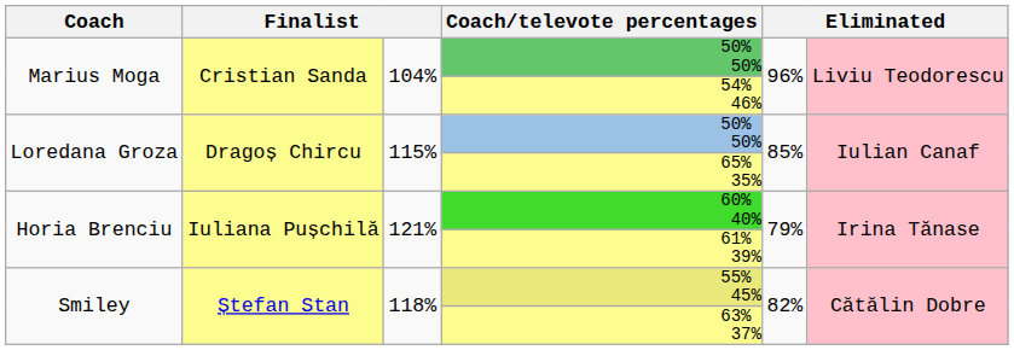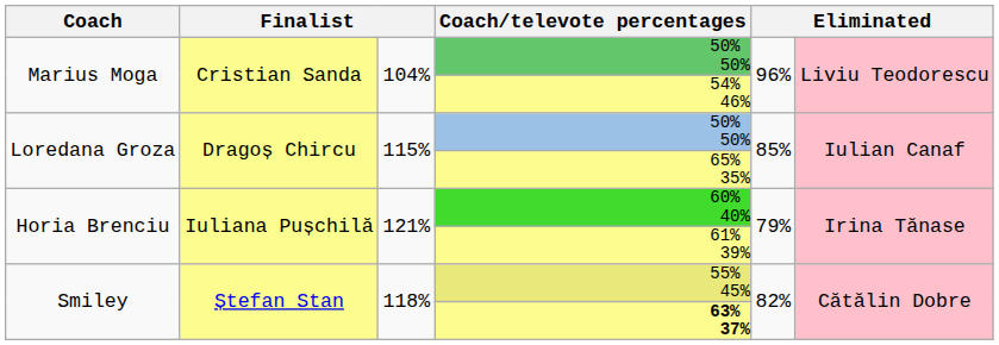63% 37% | Coach/televote percentages: normal -> bold
